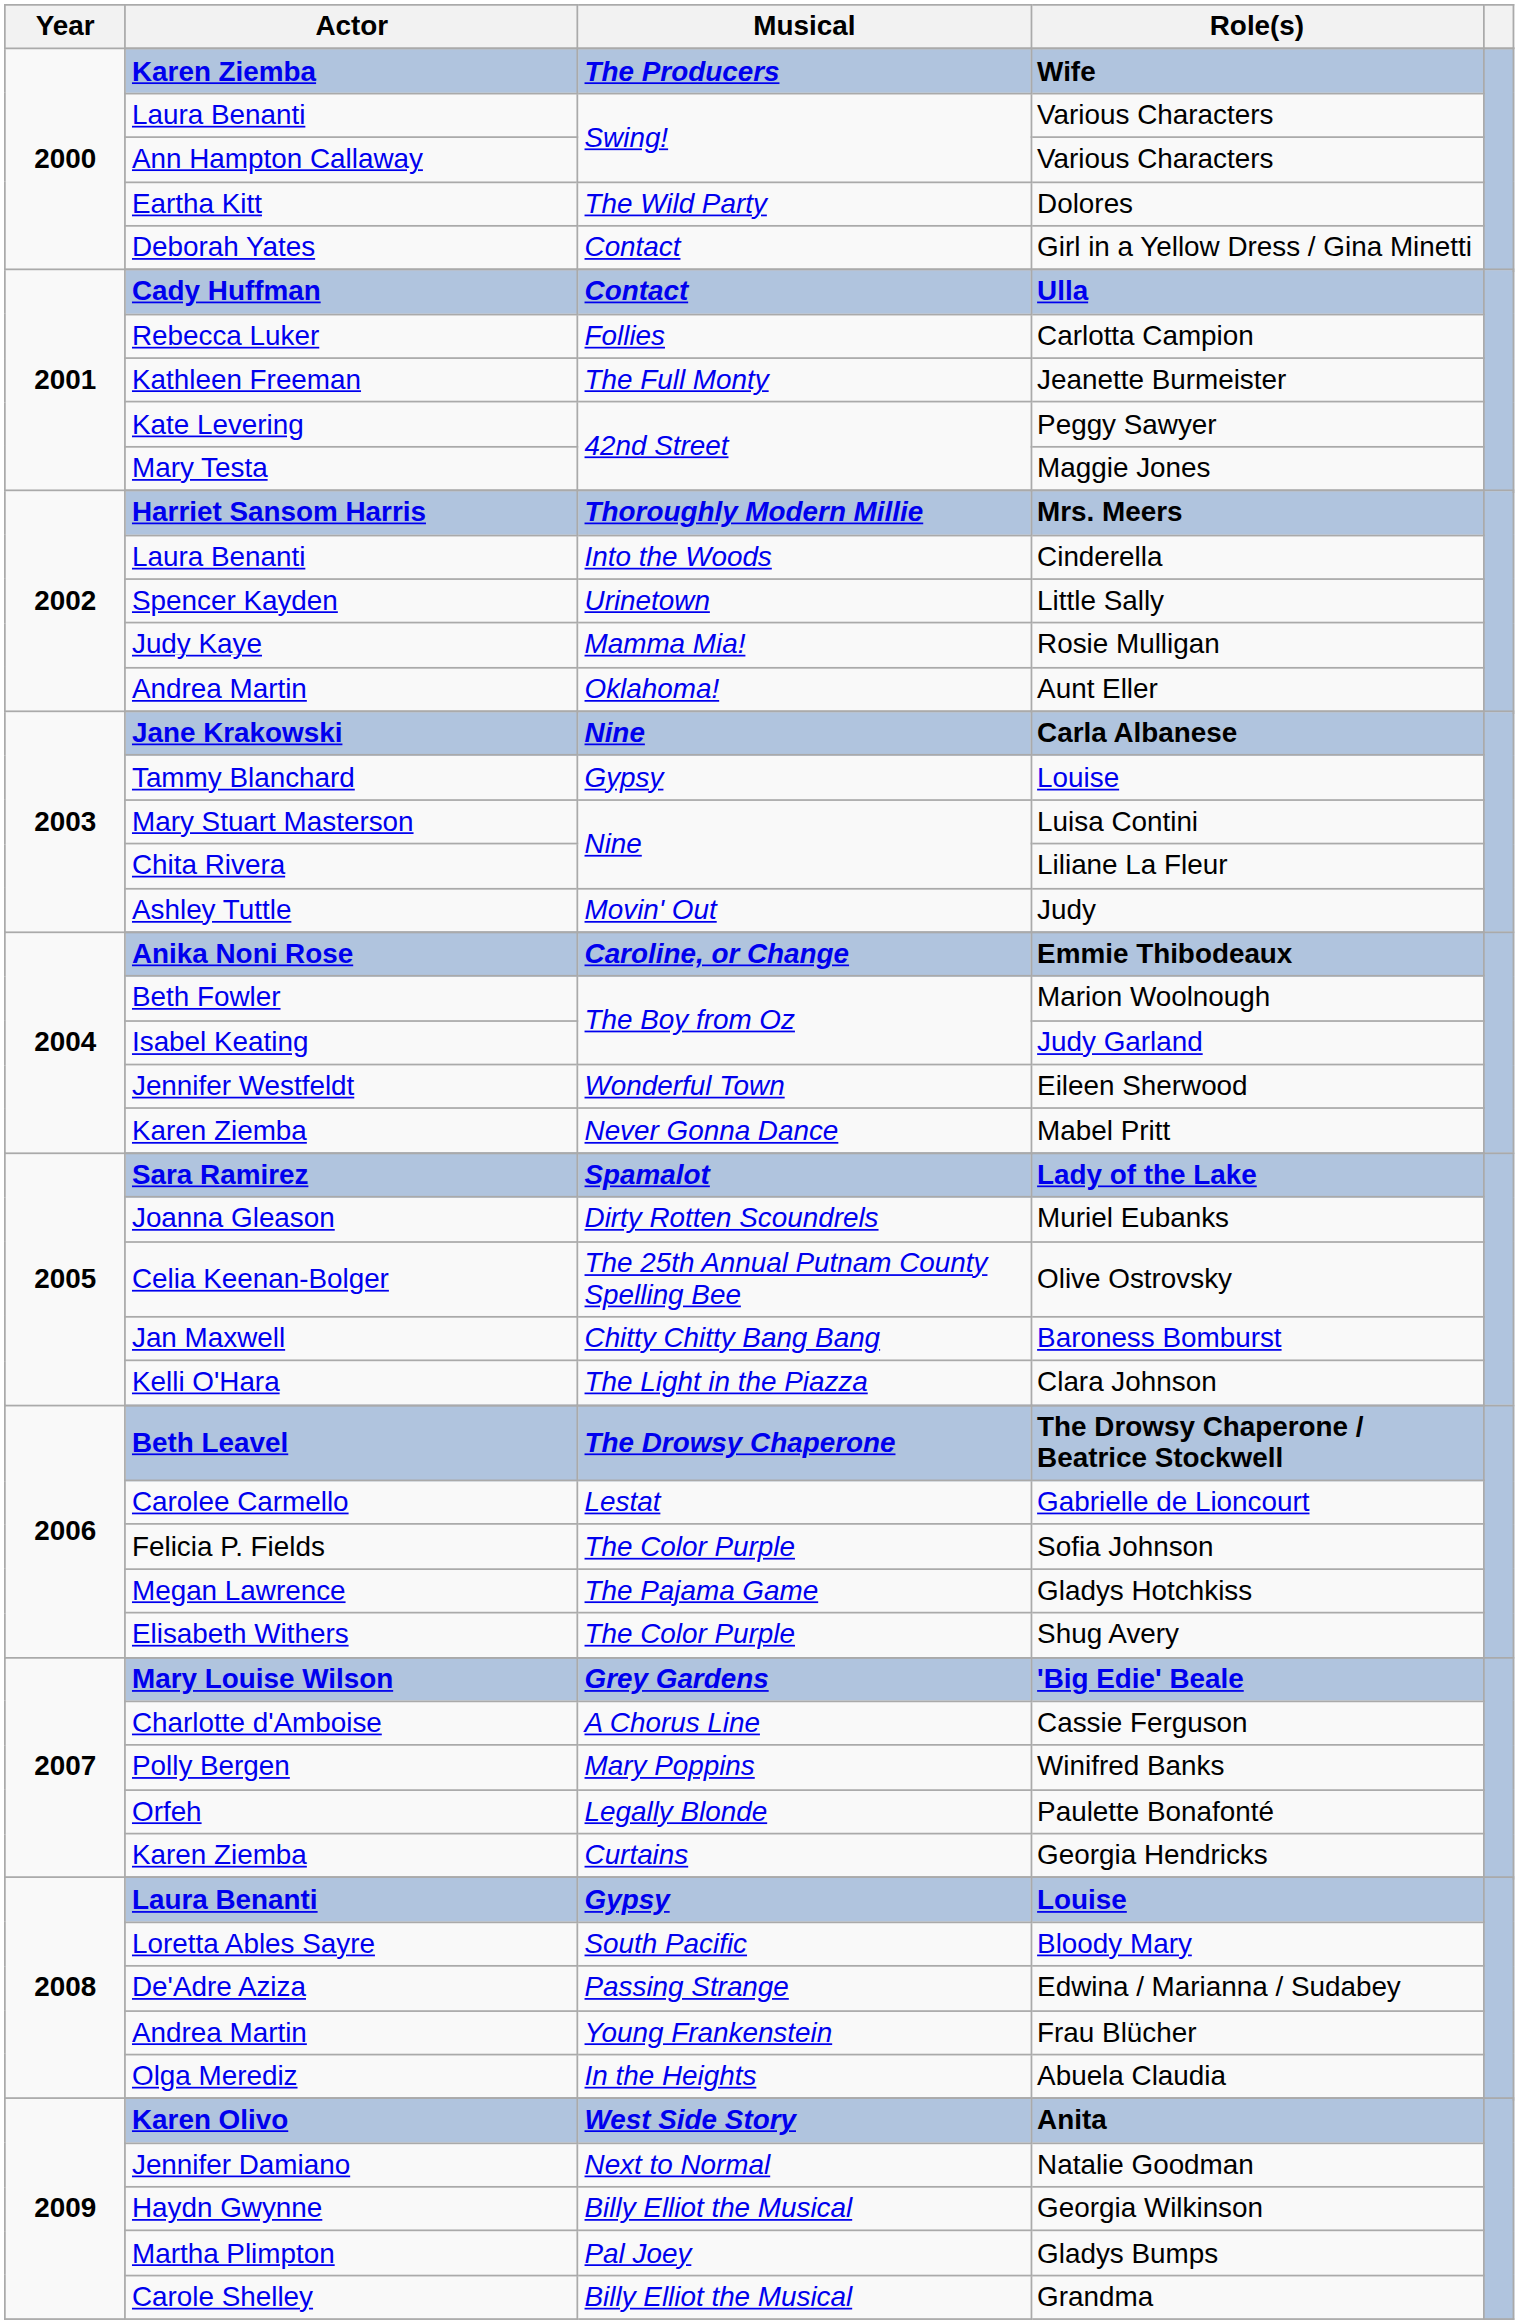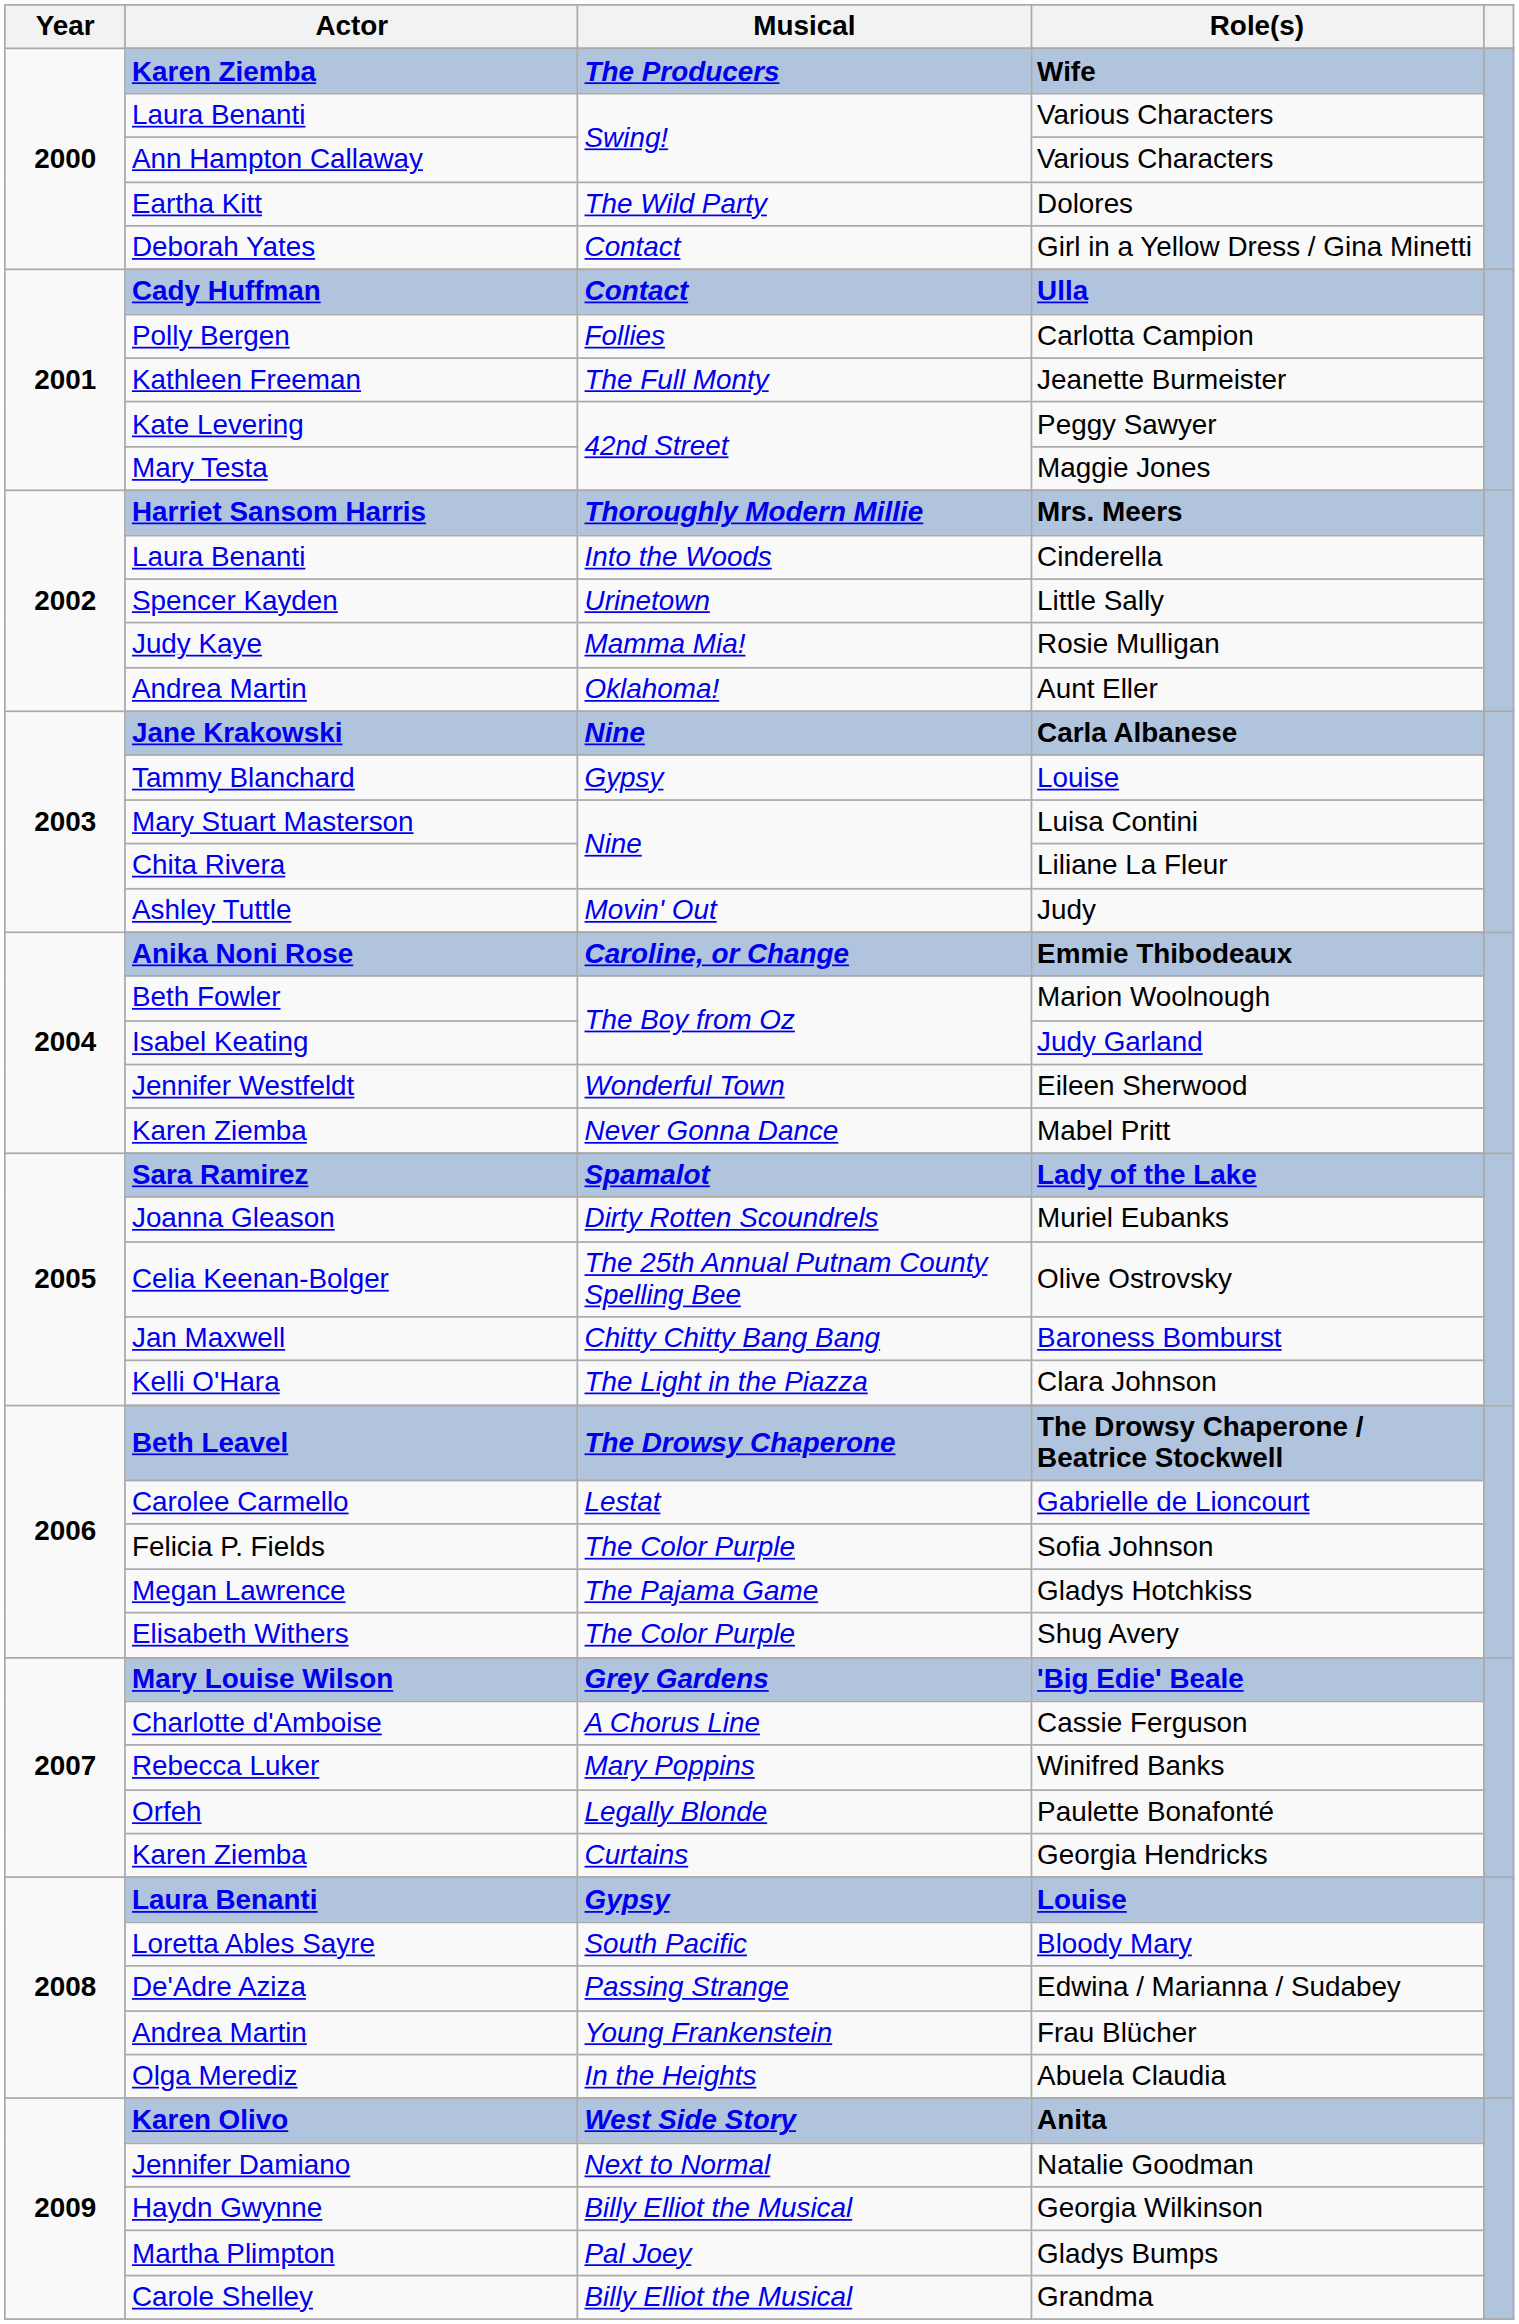Carlotta Campion | Actor: Rebecca Luker -> Polly Bergen
Winifred Banks | Actor: Polly Bergen -> Rebecca Luker
